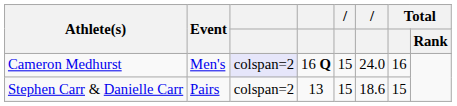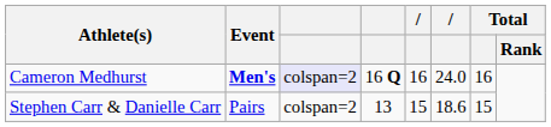Cameron Medhurst | Event: normal -> bold
Cameron Medhurst | column 5: 15 -> 16
